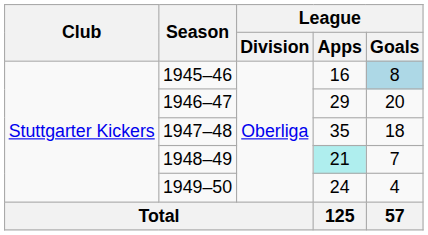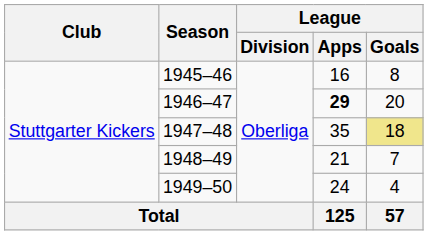1945–46 | League / Goals: lightblue background -> no background
1946–47 | League / Apps: normal -> bold
1947–48 | League / Goals: no background -> khaki background
1948–49 | League / Apps: paleturquoise background -> no background
